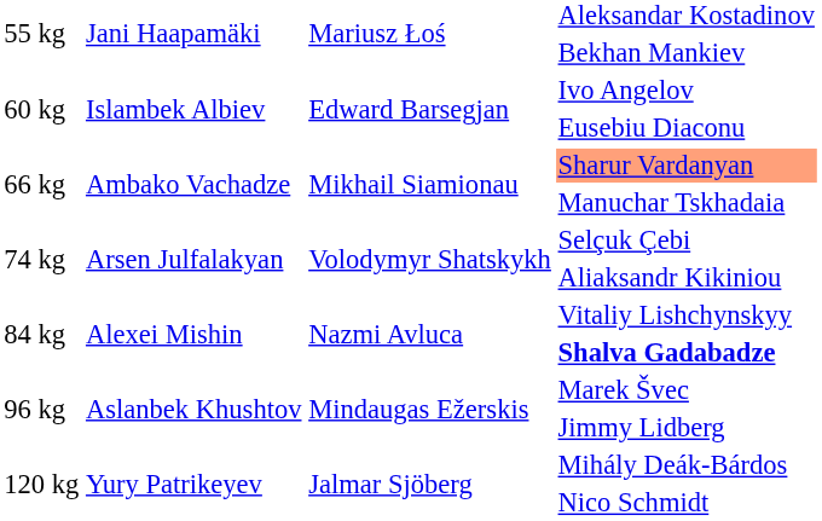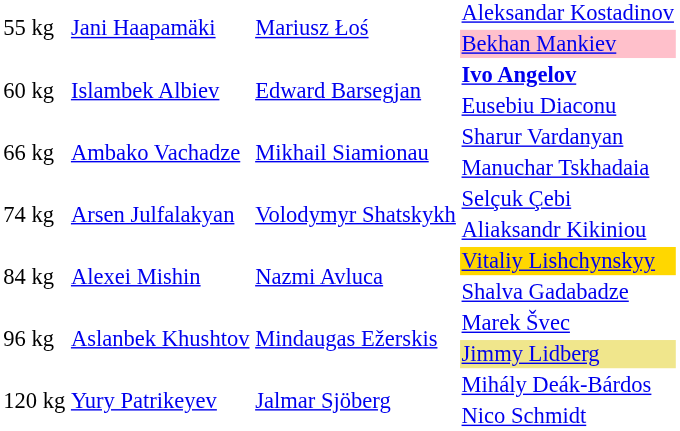Bekhan Mankiev | column 4: no background -> pink background
Ivo Angelov | column 4: normal -> bold
Sharur Vardanyan | column 4: lightsalmon background -> no background
Vitaliy Lishchynskyy | column 4: no background -> gold background
Shalva Gadabadze | column 4: bold -> normal
Jimmy Lidberg | column 4: no background -> khaki background
